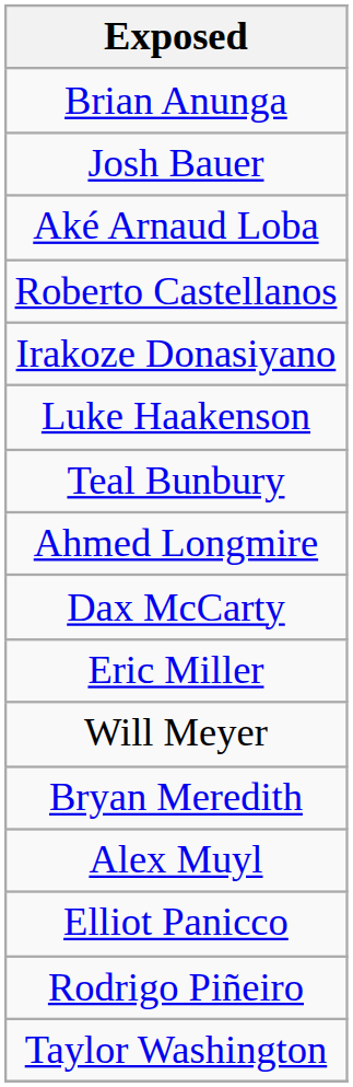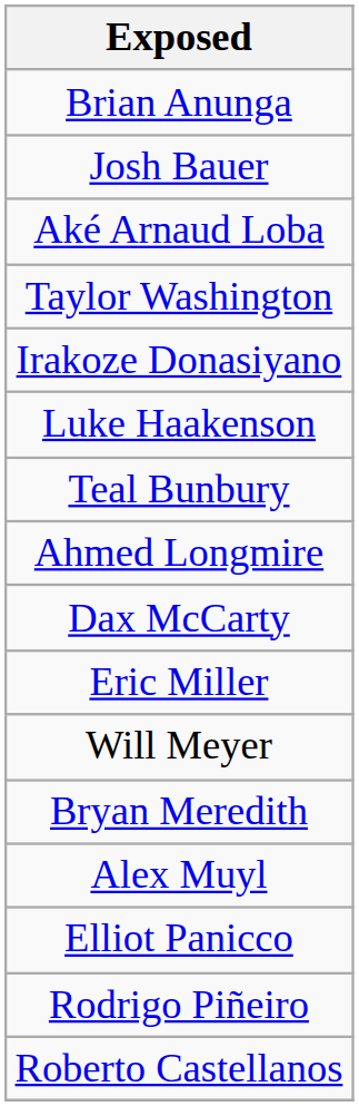row 5 | column 1: Roberto Castellanos -> Taylor Washington
row 17 | column 1: Taylor Washington -> Roberto Castellanos
